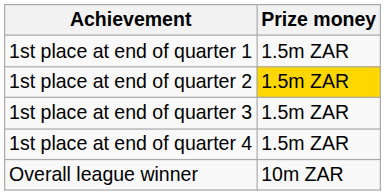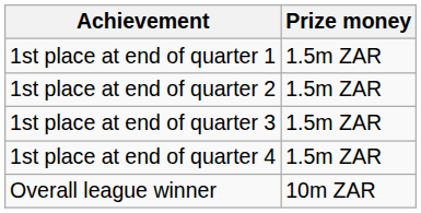1st place at end of quarter 2 | Prize money: gold background -> no background
